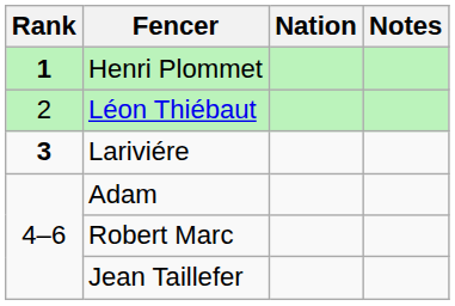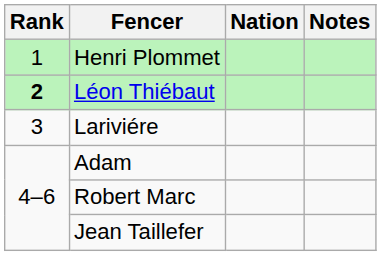Henri Plommet | Rank: bold -> normal
Léon Thiébaut | Rank: normal -> bold
Lariviére | Rank: bold -> normal
